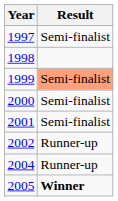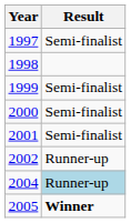1999 | Result: lightsalmon background -> no background
2004 | Result: no background -> lightblue background
